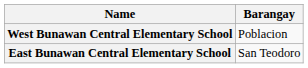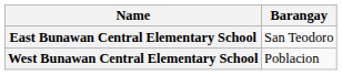rows swapped: East Bunawan Central Elementary School <-> West Bunawan Central Elementary School
